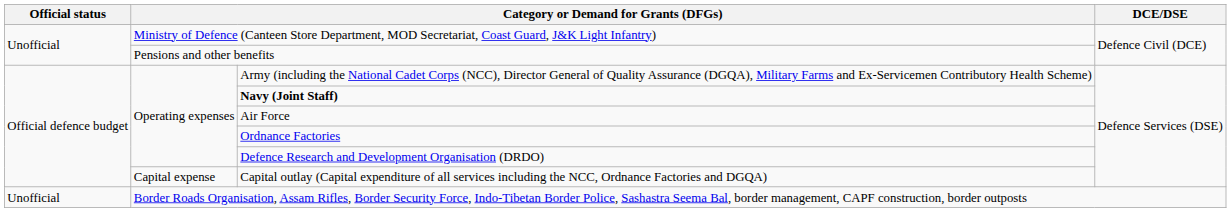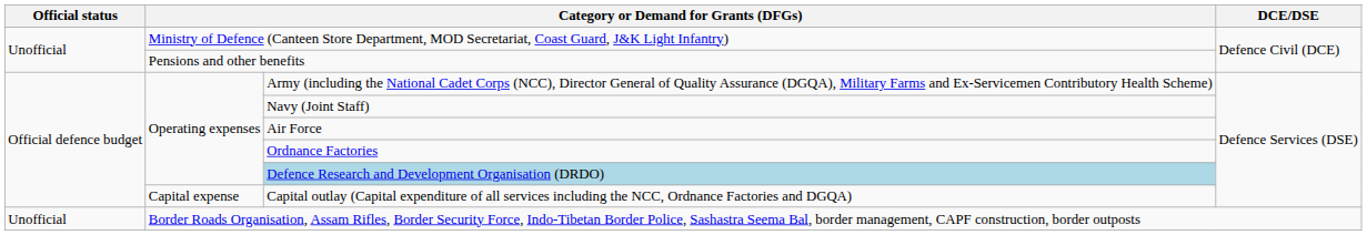Navy (Joint Staff) | column 3: bold -> normal
Defence Research and Development Organisation (DRDO) | column 3: no background -> lightblue background
